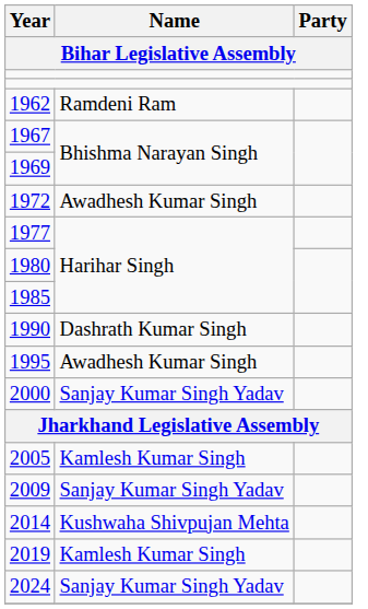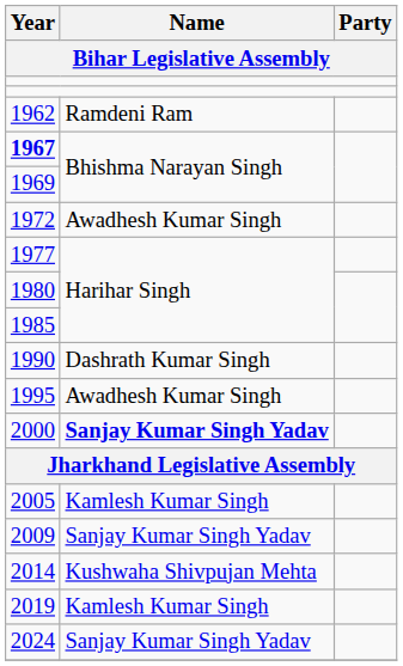1967 | Year: normal -> bold
2000 | Name: normal -> bold
